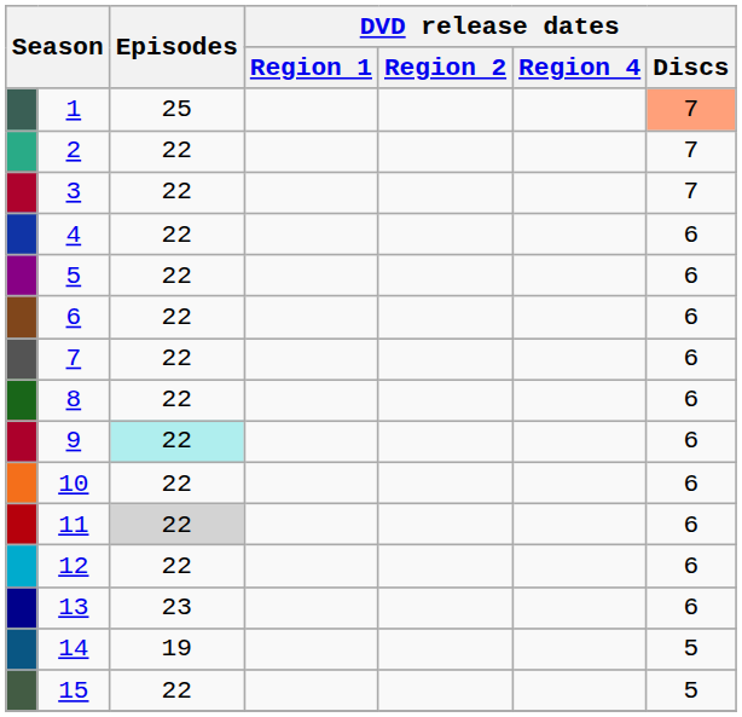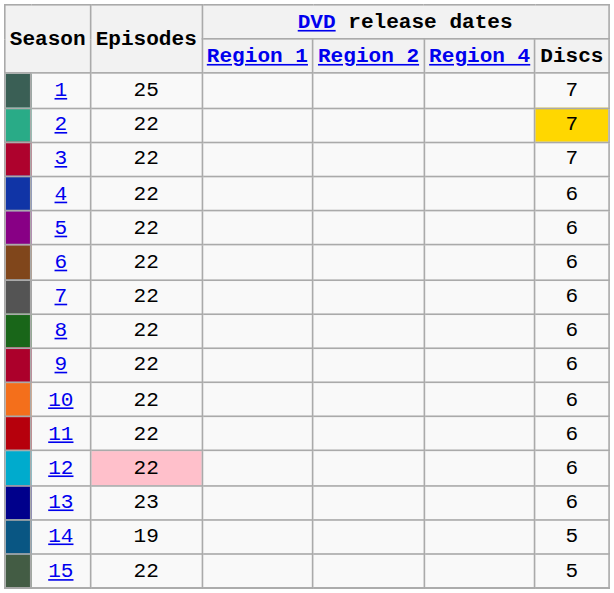1 | DVD release dates / Discs: lightsalmon background -> no background
2 | DVD release dates / Discs: no background -> gold background
9 | Episodes: paleturquoise background -> no background
11 | Episodes: lightgrey background -> no background
12 | Episodes: no background -> pink background
